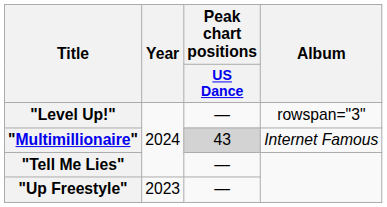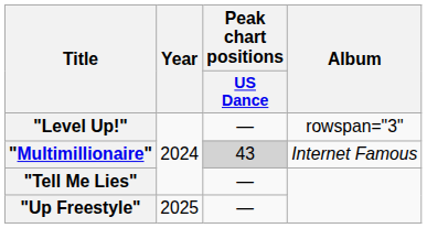"Up Freestyle" | Year: 2023 -> 2025
